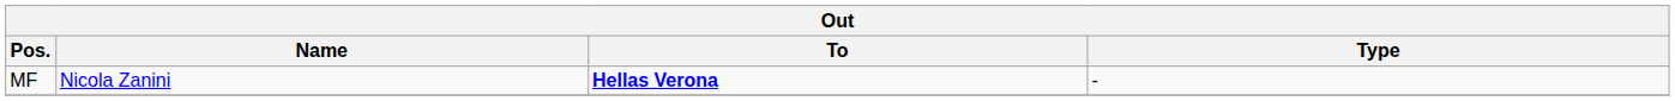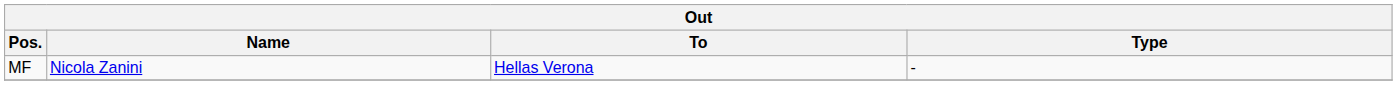MF | To: bold -> normal
